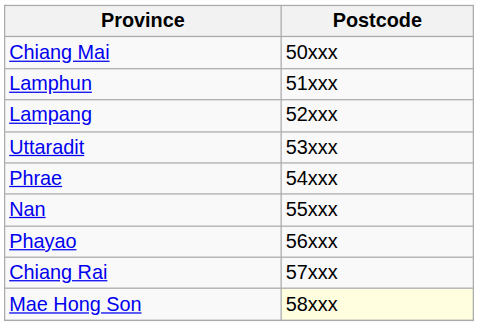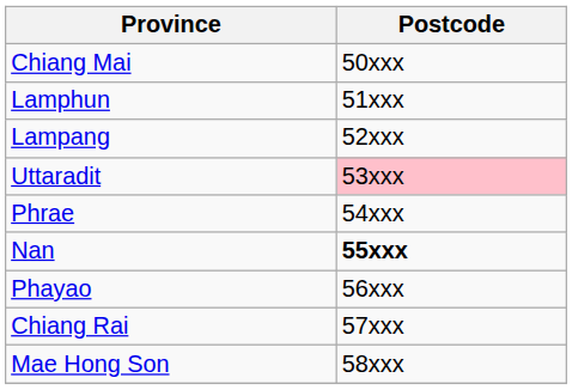Uttaradit | Postcode: no background -> pink background
Nan | Postcode: normal -> bold
Mae Hong Son | Postcode: lightyellow background -> no background
